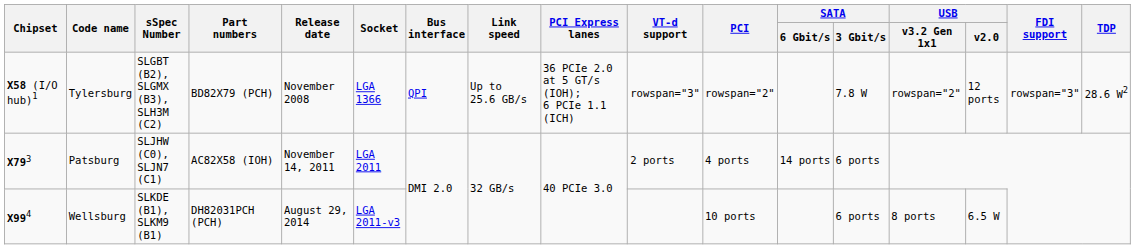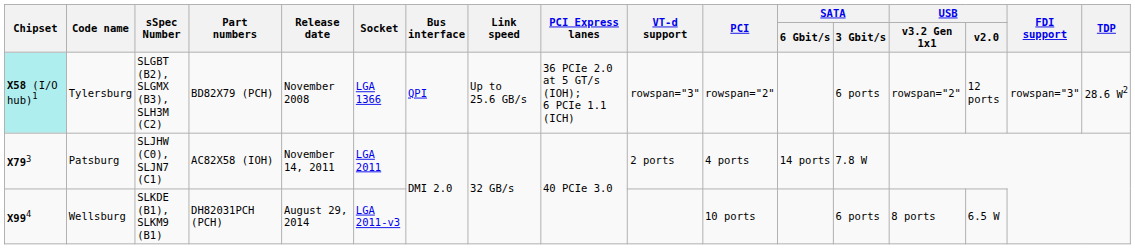Tylersburg | Chipset: no background -> paleturquoise background
Tylersburg | SATA / 3 Gbit/s: 7.8 W -> 6 ports
Patsburg | SATA / 3 Gbit/s: 6 ports -> 7.8 W
